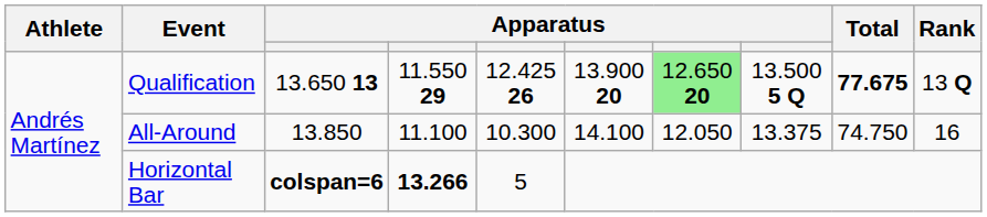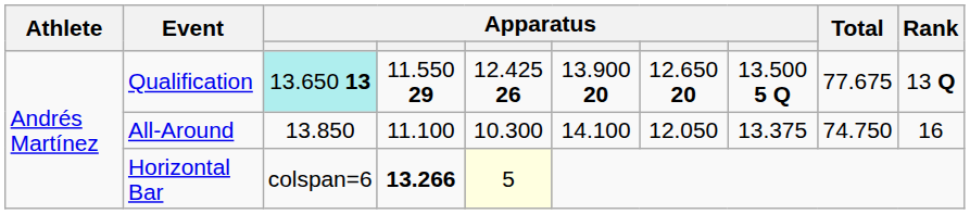Qualification | column 3: no background -> paleturquoise background
Qualification | column 7: lightgreen background -> no background
Qualification | Total: bold -> normal
Horizontal Bar | column 3: bold -> normal
Horizontal Bar | column 5: no background -> lightyellow background
